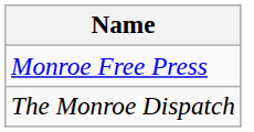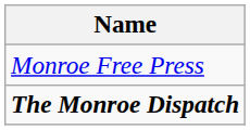row 3 | column 1: normal -> bold
